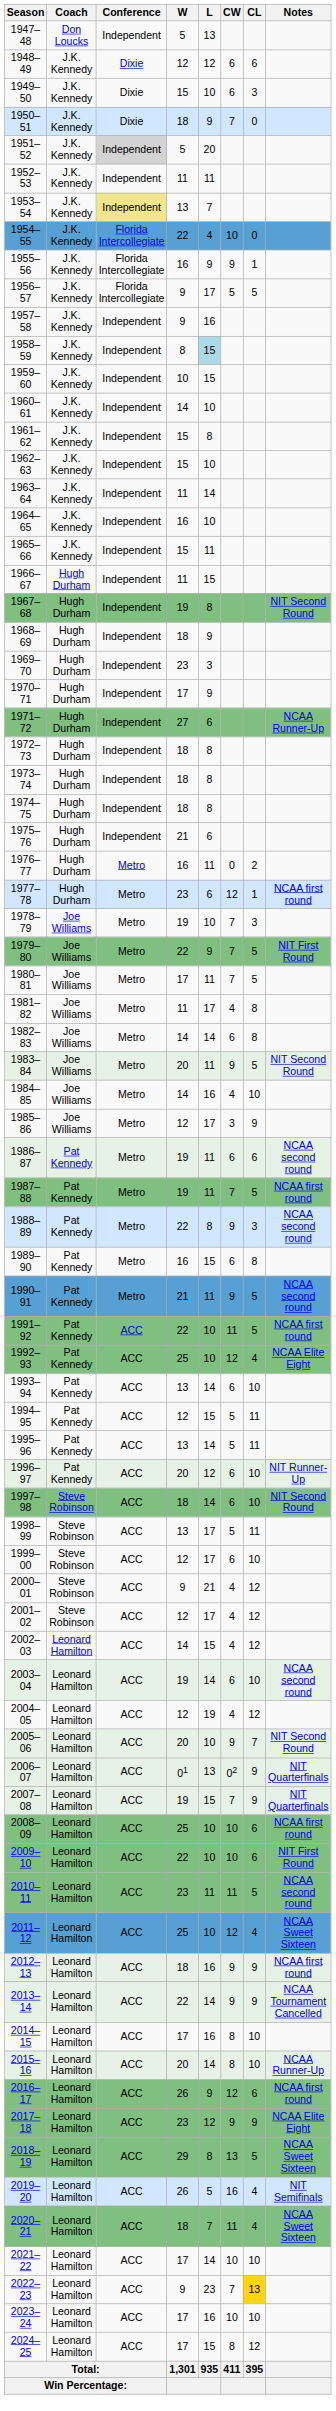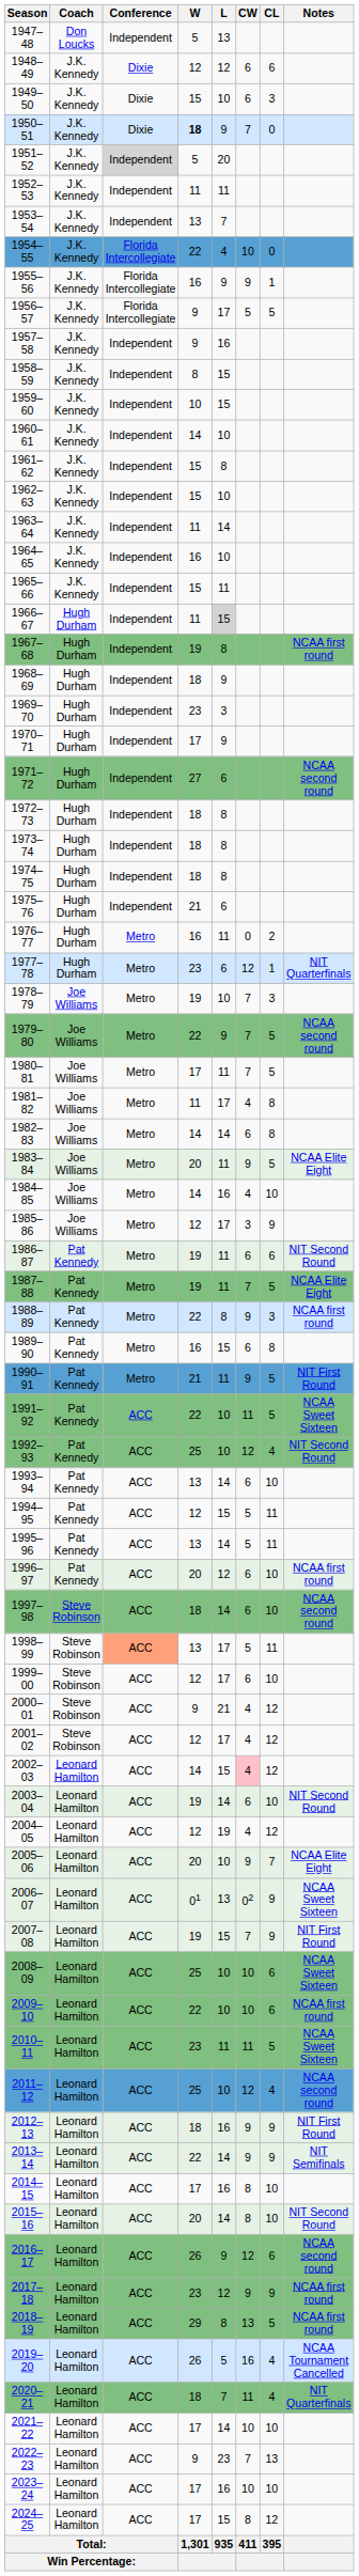1950–51 | W: normal -> bold
1953–54 | Conference: khaki background -> no background
1958–59 | L: lightblue background -> no background
1966–67 | L: no background -> lightgrey background
1967–68 | Notes: NIT Second Round -> NCAA first round
1971–72 | Notes: NCAA Runner-Up -> NCAA second round
1977–78 | Notes: NCAA first round -> NIT Quarterfinals
1979–80 | Notes: NIT First Round -> NCAA second round
1983–84 | Notes: NIT Second Round -> NCAA Elite Eight
1986–87 | Notes: NCAA second round -> NIT Second Round
1987–88 | Notes: NCAA first round -> NCAA Elite Eight
1988–89 | Notes: NCAA second round -> NCAA first round
1990–91 | Notes: NCAA second round -> NIT First Round
1991–92 | Notes: NCAA first round -> NCAA Sweet Sixteen
1992–93 | Notes: NCAA Elite Eight -> NIT Second Round
1996–97 | Notes: NIT Runner-Up -> NCAA first round
1997–98 | Notes: NIT Second Round -> NCAA second round
1998–99 | Conference: no background -> lightsalmon background
2002–03 | CW: no background -> pink background
2003–04 | Notes: NCAA second round -> NIT Second Round
2005–06 | Notes: NIT Second Round -> NCAA Elite Eight
2006–07 | Notes: NIT Quarterfinals -> NCAA Sweet Sixteen
2007–08 | Notes: NIT Quarterfinals -> NIT First Round
2008–09 | Notes: NCAA first round -> NCAA Sweet Sixteen
2009–10 | Notes: NIT First Round -> NCAA first round
2010–11 | Notes: NCAA second round -> NCAA Sweet Sixteen
2011–12 | Notes: NCAA Sweet Sixteen -> NCAA second round
2012–13 | Notes: NCAA first round -> NIT First Round
2013–14 | Notes: NCAA Tournament Cancelled -> NIT Semifinals
2015–16 | Notes: NCAA Runner-Up -> NIT Second Round
2016–17 | Notes: NCAA first round -> NCAA second round
2017–18 | Notes: NCAA Elite Eight -> NCAA first round
2018–19 | Notes: NCAA Sweet Sixteen -> NCAA first round
2019–20 | Notes: NIT Semifinals -> NCAA Tournament Cancelled
2020–21 | Notes: NCAA Sweet Sixteen -> NIT Quarterfinals
2022–23 | CL: gold background -> no background
